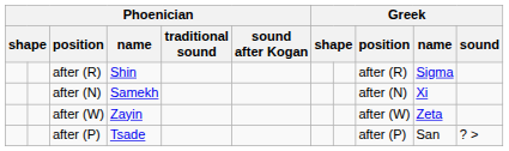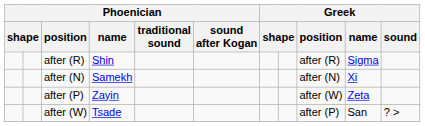row 5 | Phoenician / position: after (W) -> after (P)
row 6 | Phoenician / position: after (P) -> after (W)
